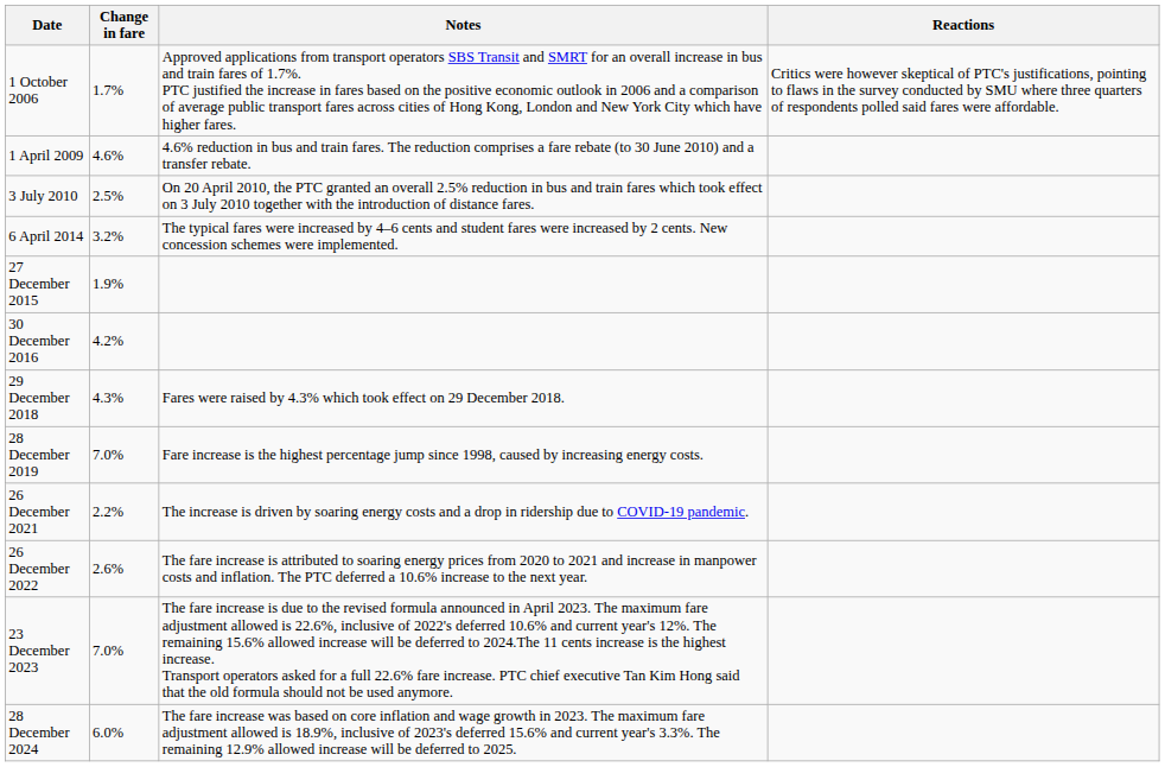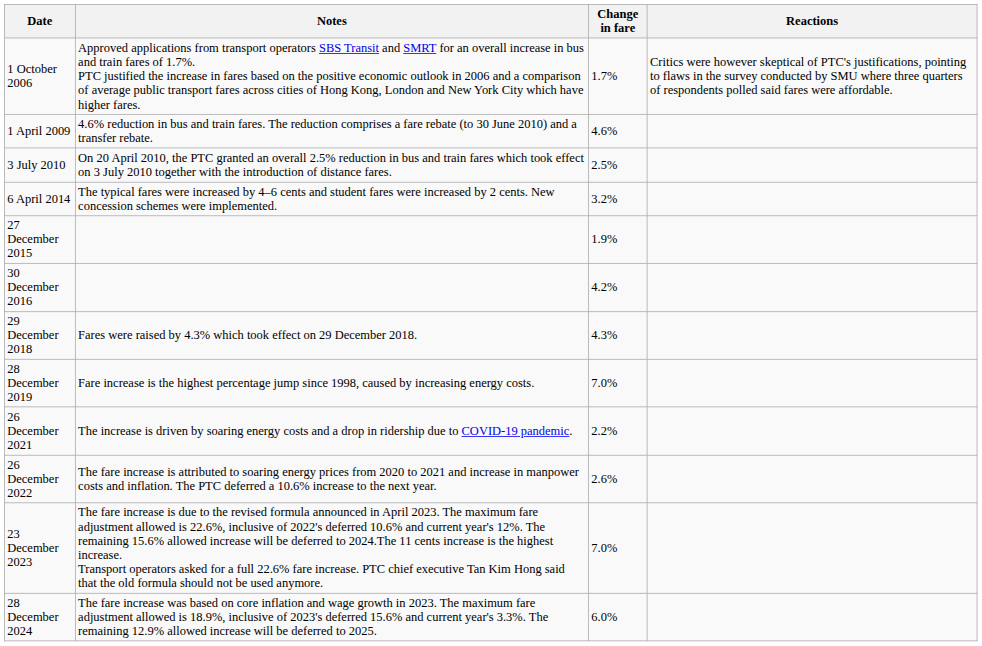columns swapped: Change in fare <-> Notes
